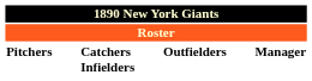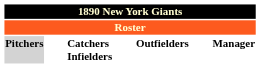Pitchers | column 1: no background -> lightgrey background
